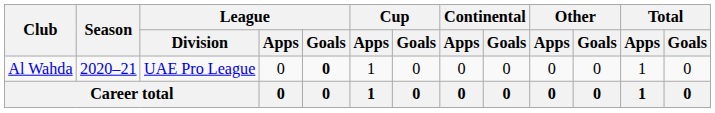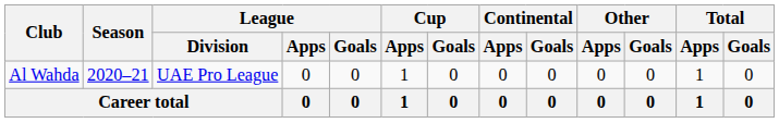Al Wahda | League / Goals: bold -> normal
